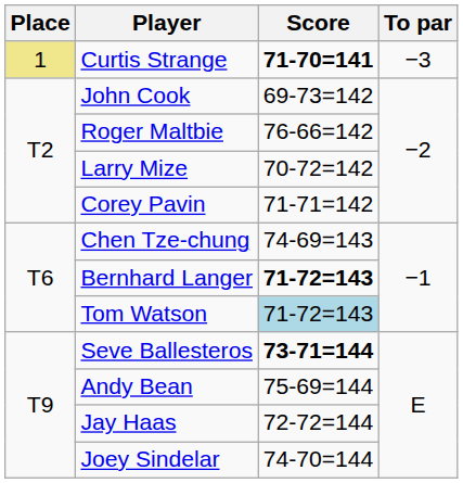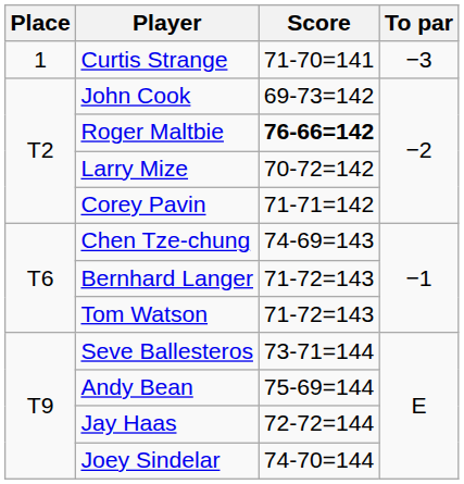Curtis Strange | Place: khaki background -> no background
Curtis Strange | Score: bold -> normal
Roger Maltbie | Score: normal -> bold
Bernhard Langer | Score: bold -> normal
Tom Watson | Score: lightblue background -> no background
Seve Ballesteros | Score: bold -> normal
